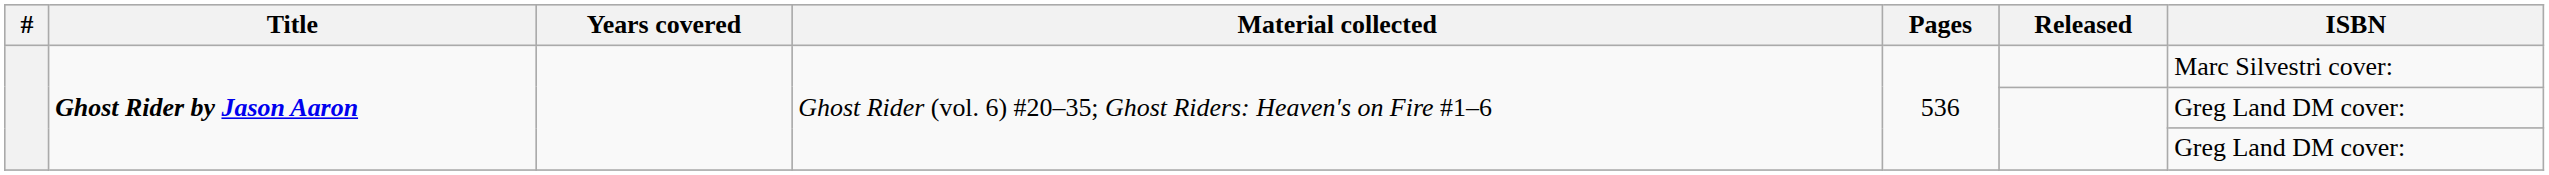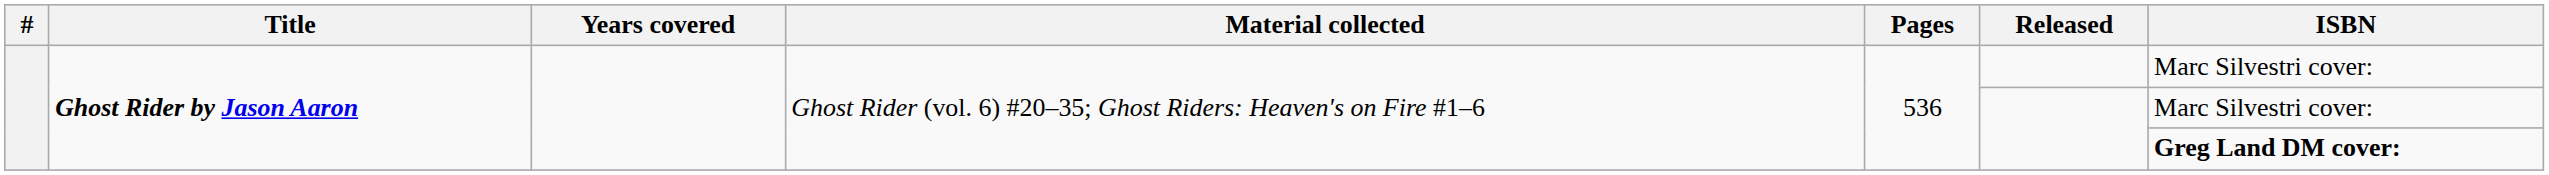row 3 | ISBN: Greg Land DM cover: -> Marc Silvestri cover:
row 4 | ISBN: normal -> bold
